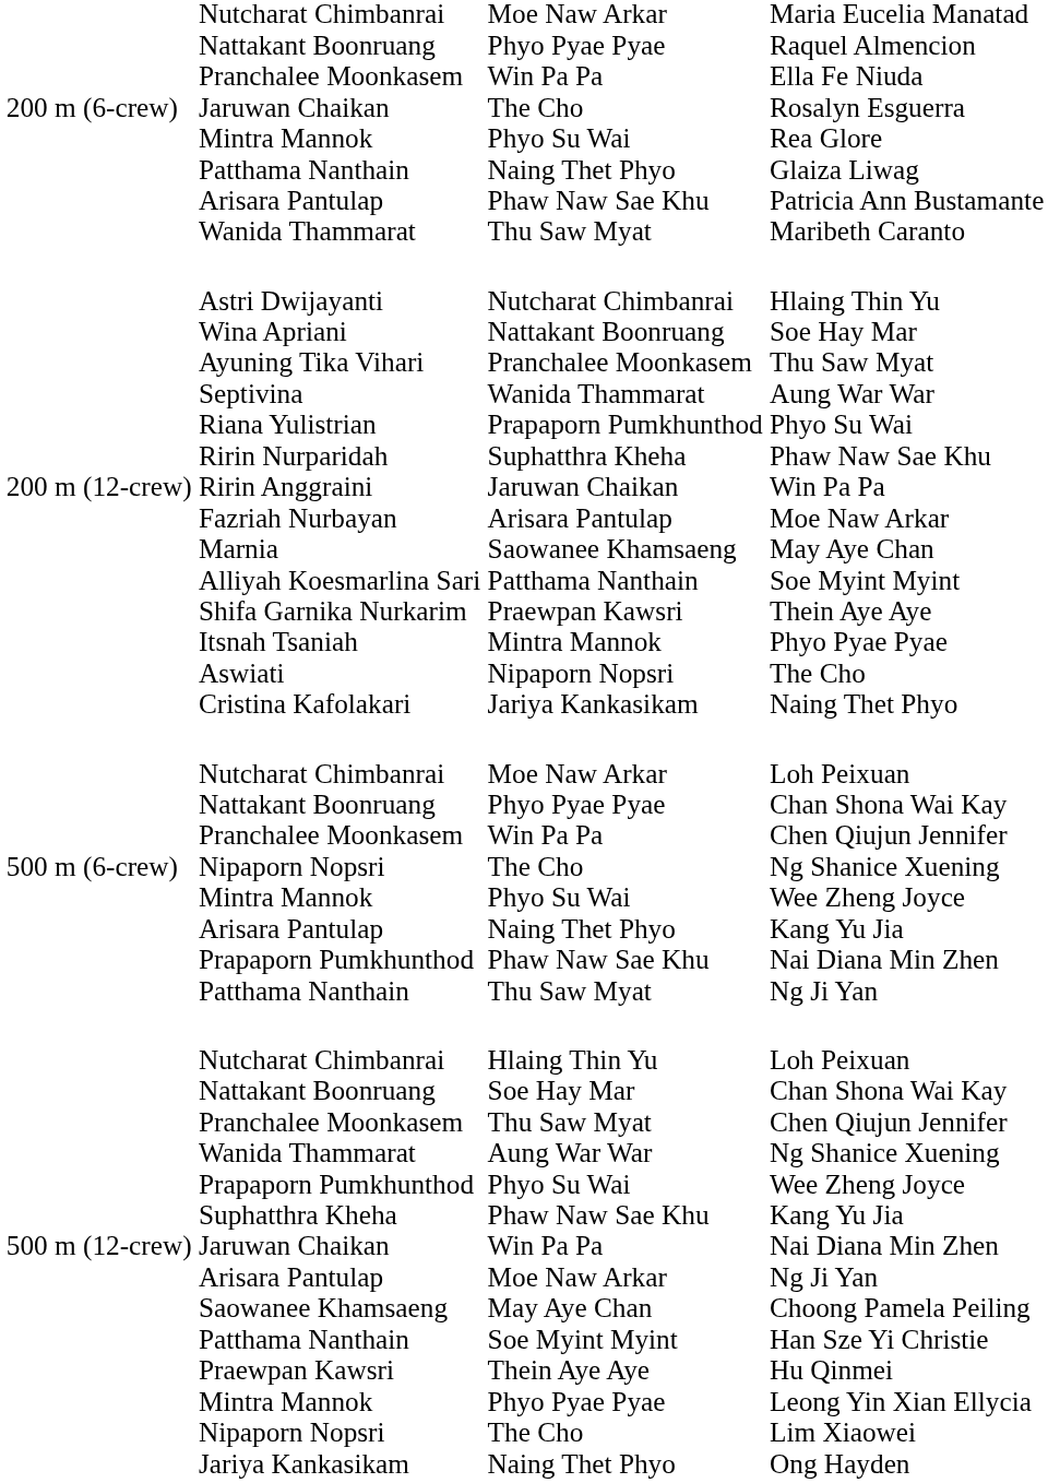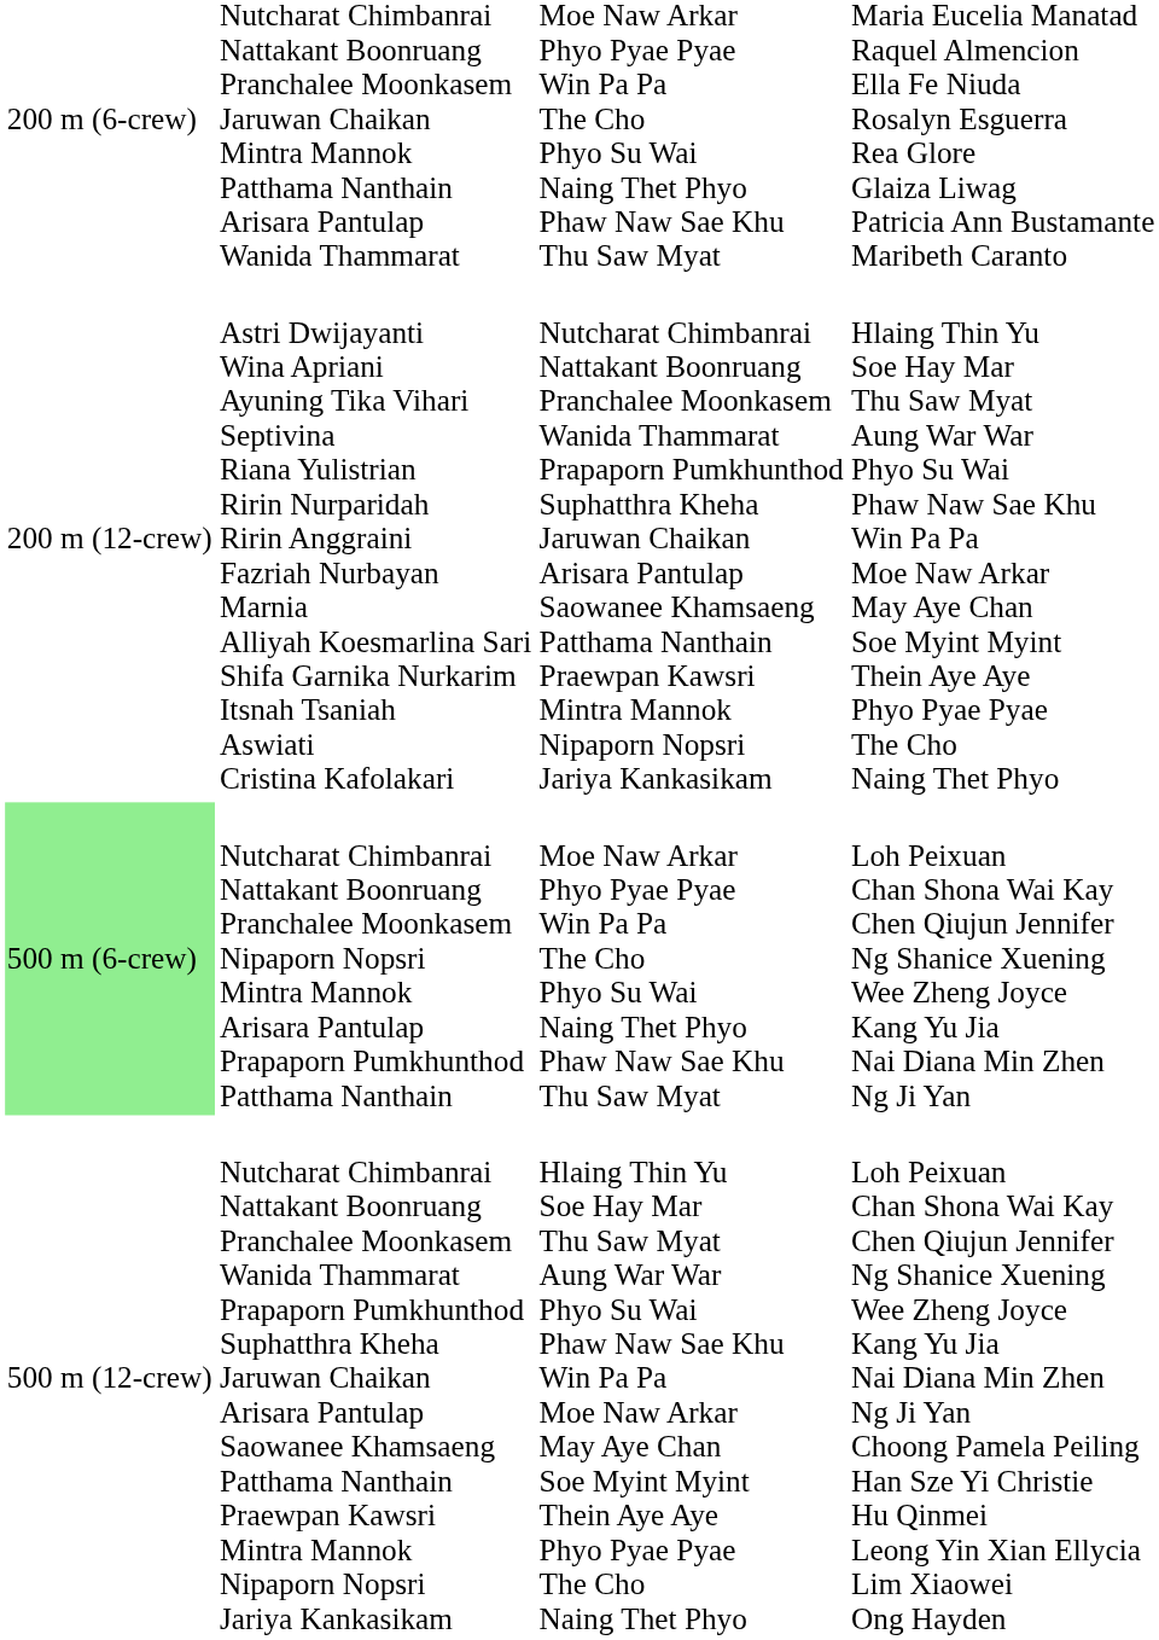500 m (6-crew) | column 1: no background -> lightgreen background
